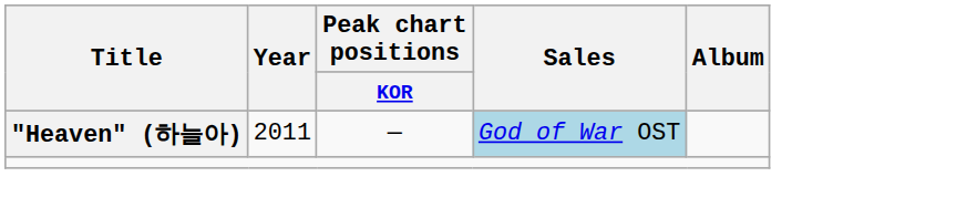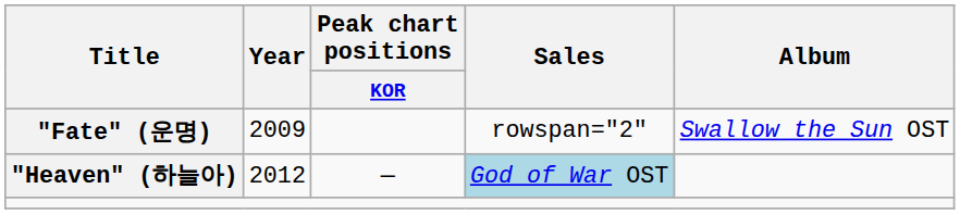+ row: "Fate" (운명) | 2009 | rowspan="2" | Swallow the Sun OST
"Heaven" (하늘아) | Year: 2011 -> 2012
